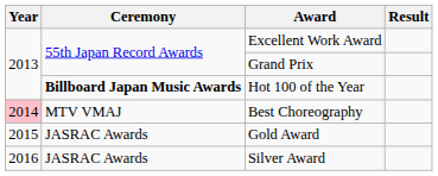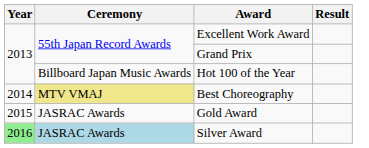Hot 100 of the Year | Ceremony: bold -> normal
Best Choreography | Year: pink background -> no background
Best Choreography | Ceremony: no background -> khaki background
Silver Award | Year: no background -> lightgreen background
Silver Award | Ceremony: no background -> lightblue background
